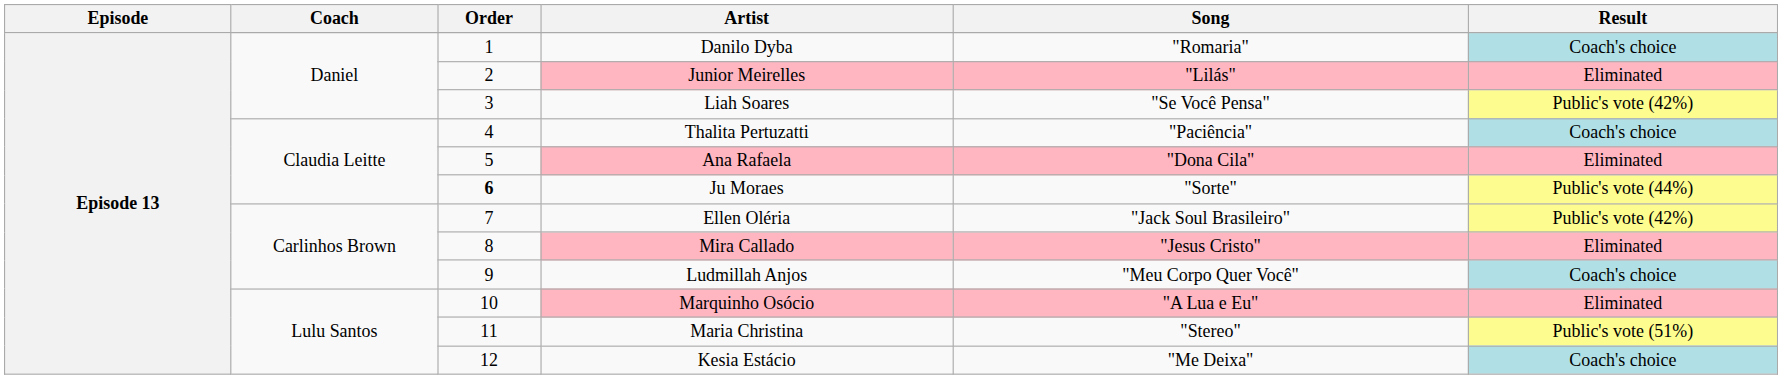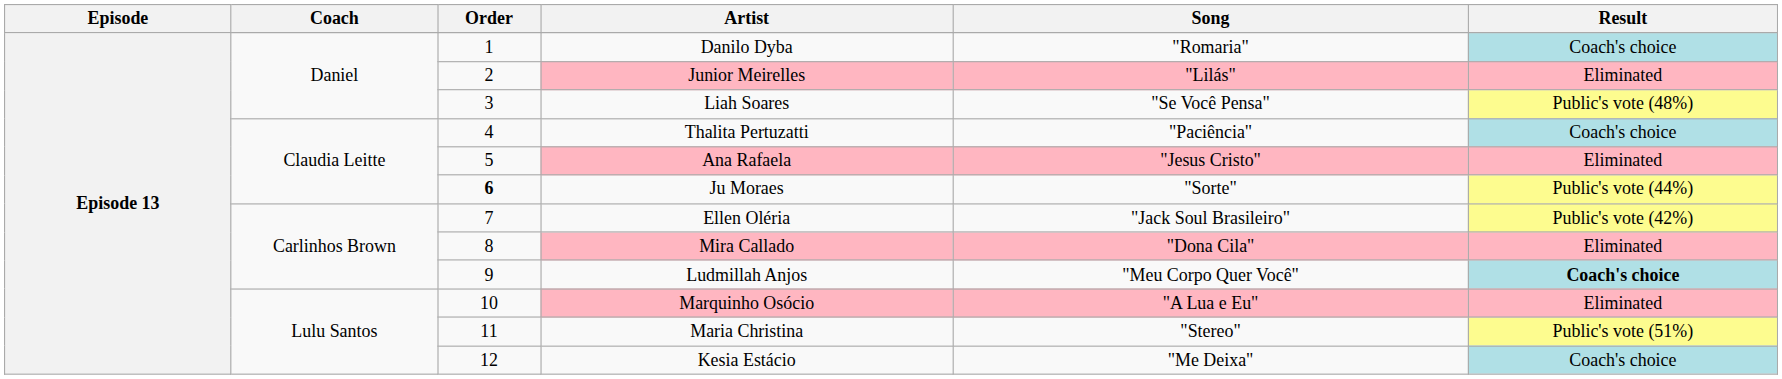Liah Soares | Result: Public's vote (42%) -> Public's vote (48%)
Ana Rafaela | Song: "Dona Cila" -> "Jesus Cristo"
Mira Callado | Song: "Jesus Cristo" -> "Dona Cila"
Ludmillah Anjos | Result: normal -> bold
